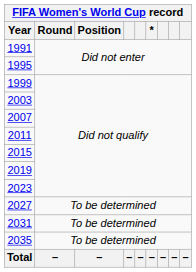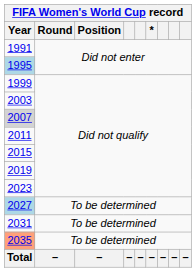1995 | Year: no background -> lightblue background
2007 | Year: no background -> lightgrey background
2027 | Year: no background -> lightblue background
2035 | Year: no background -> lightsalmon background
